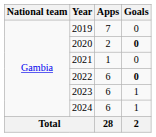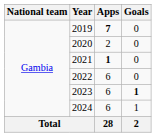2019 | Apps: normal -> bold
2020 | Goals: bold -> normal
2021 | Apps: normal -> bold
2022 | Goals: bold -> normal
2023 | Goals: normal -> bold
